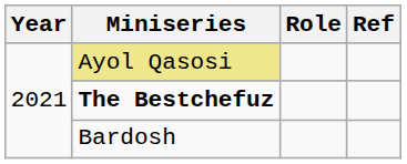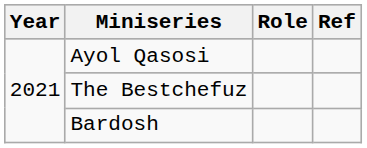Ayol Qasosi | Miniseries: khaki background -> no background
The Bestchefuz | Miniseries: bold -> normal
